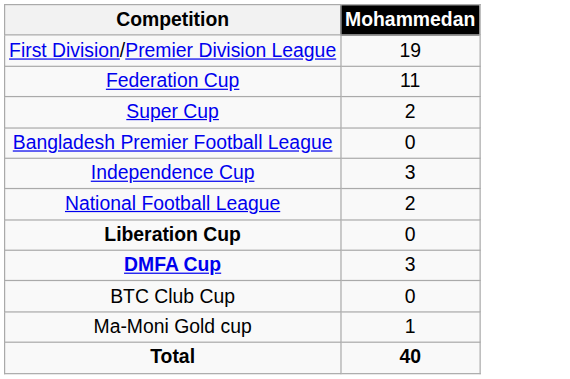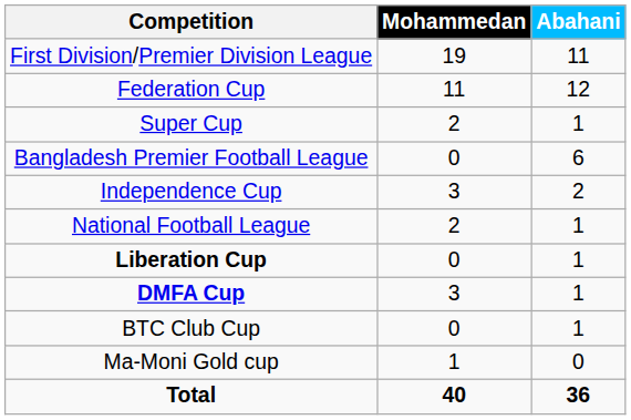+ column: Abahani | 11 | 12 | 1 | 6 | 2 | 1 | 1 | 1 | 1 | 0 | 36
